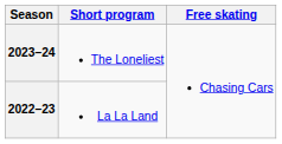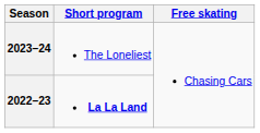2022–23 | Short program: normal -> bold
